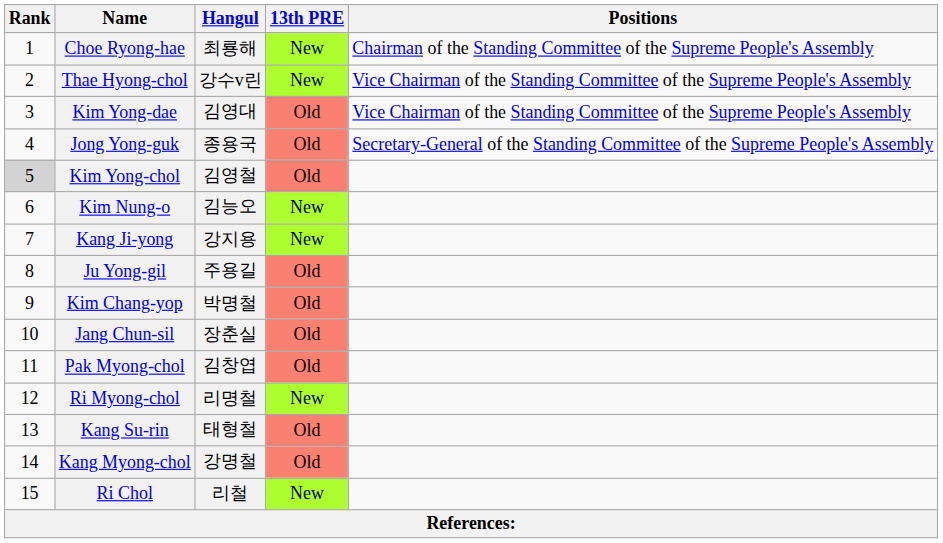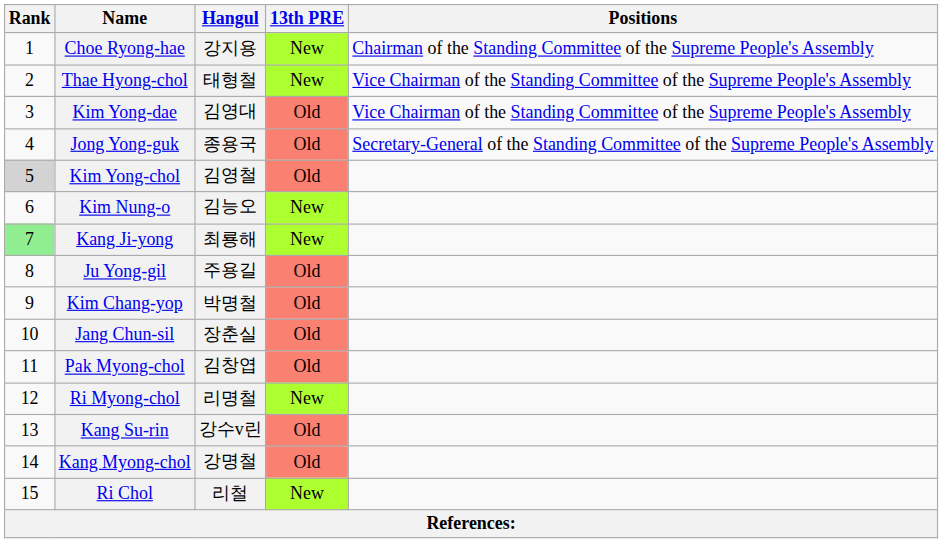Choe Ryong-hae | Hangul: 최룡해 -> 강지용
Thae Hyong-chol | Hangul: 강수v린 -> 태형철
Kang Ji-yong | Rank: no background -> lightgreen background
Kang Ji-yong | Hangul: 강지용 -> 최룡해
Kang Su-rin | Hangul: 태형철 -> 강수v린
